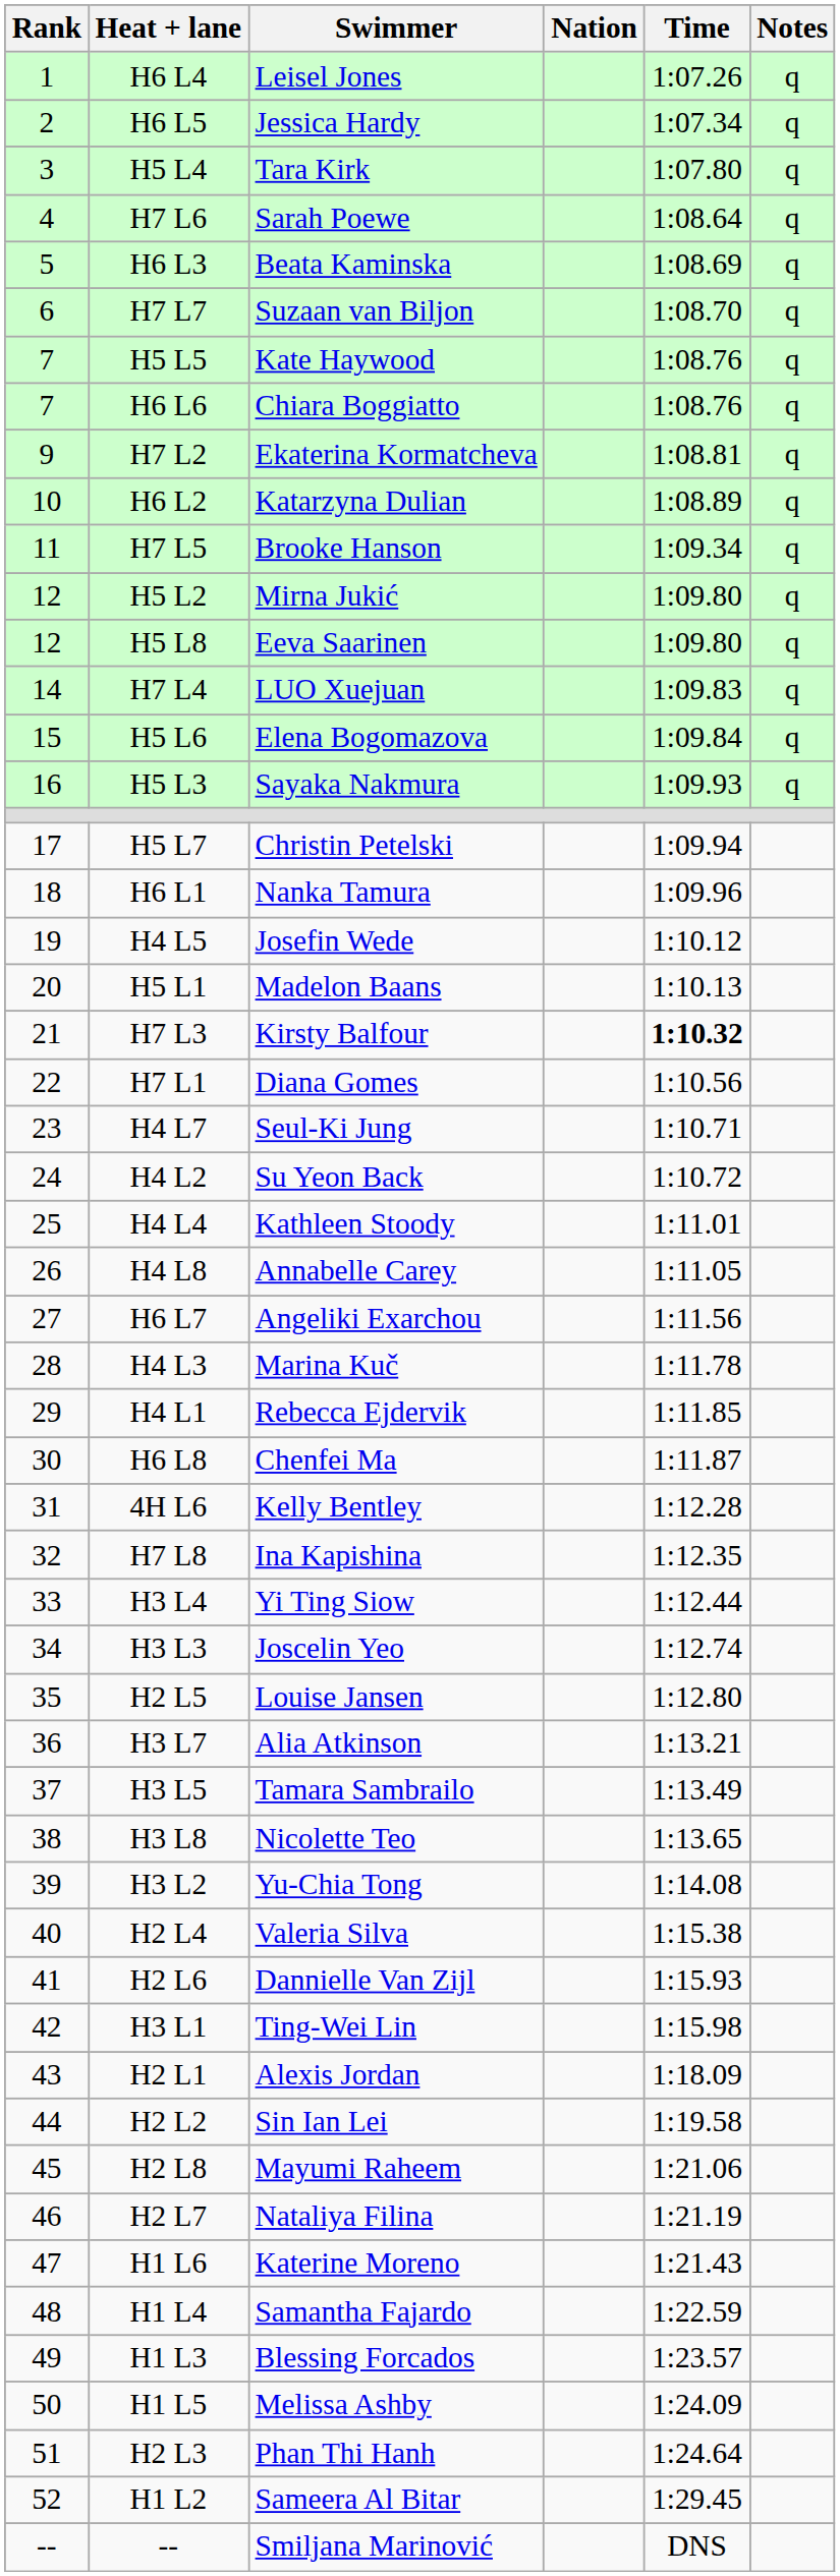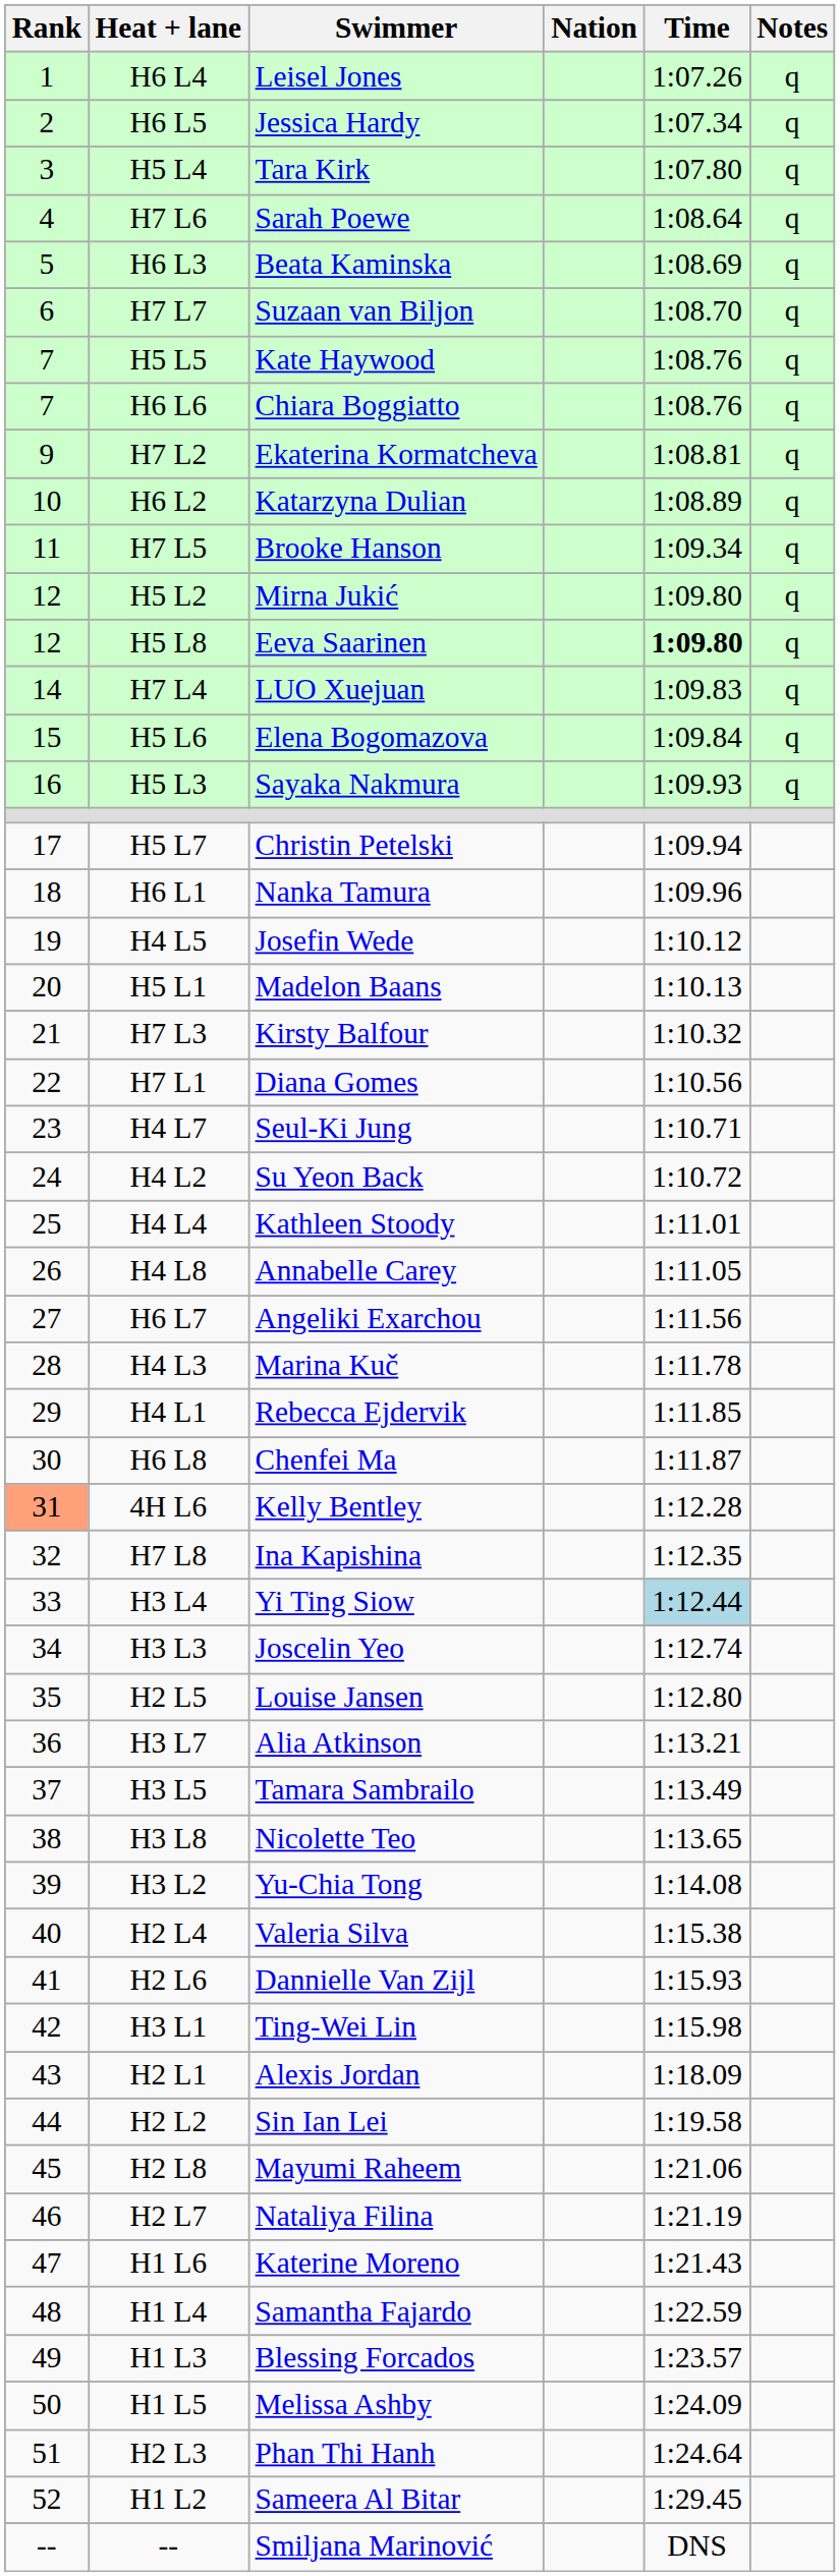H5 L8 | Time: normal -> bold
H7 L3 | Time: bold -> normal
4H L6 | Rank: no background -> lightsalmon background
H3 L4 | Time: no background -> lightblue background
